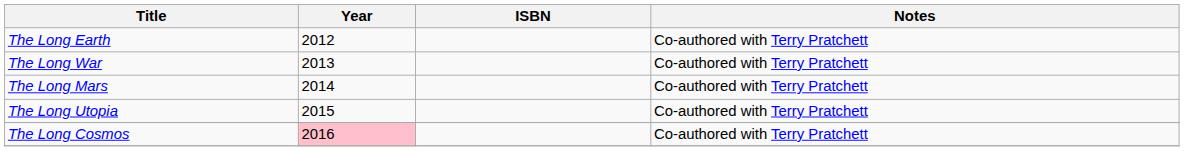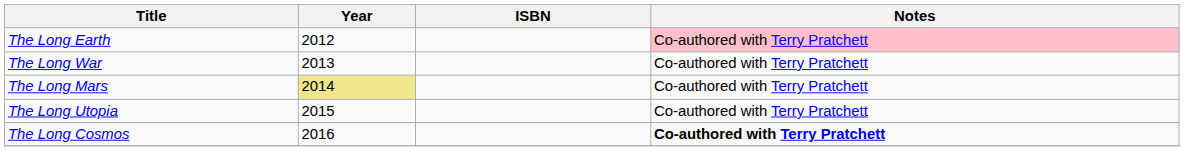The Long Earth | Notes: no background -> pink background
The Long Mars | Year: no background -> khaki background
The Long Cosmos | Year: pink background -> no background
The Long Cosmos | Notes: normal -> bold
